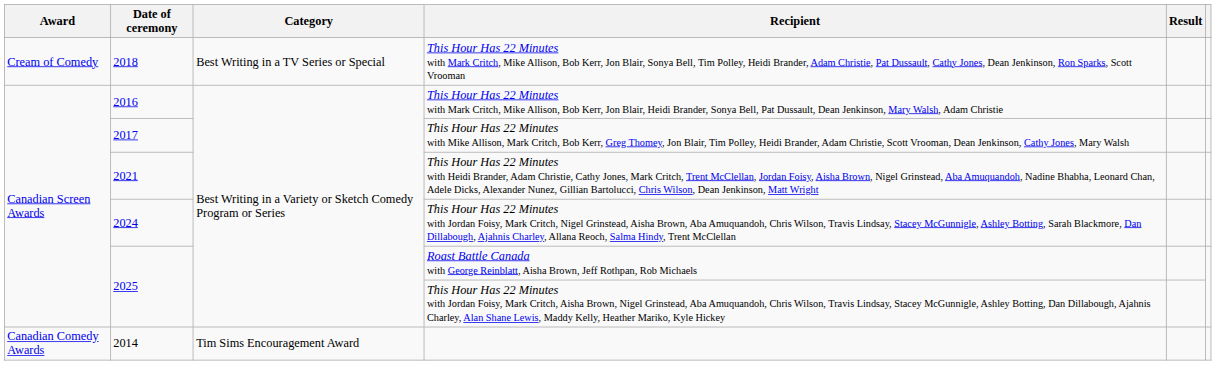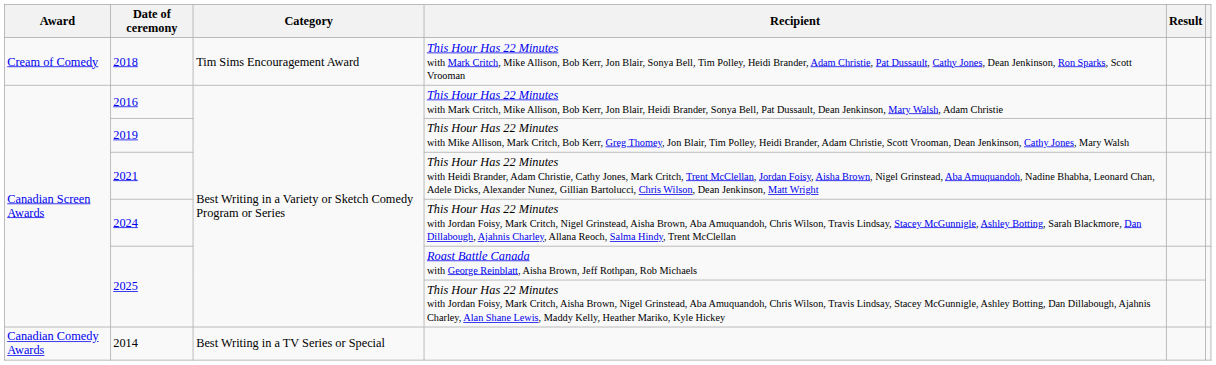row 2 | Category: Best Writing in a TV Series or Special -> Tim Sims Encouragement Award
row 4 | Date of ceremony: 2017 -> 2019
row 9 | Category: Tim Sims Encouragement Award -> Best Writing in a TV Series or Special
